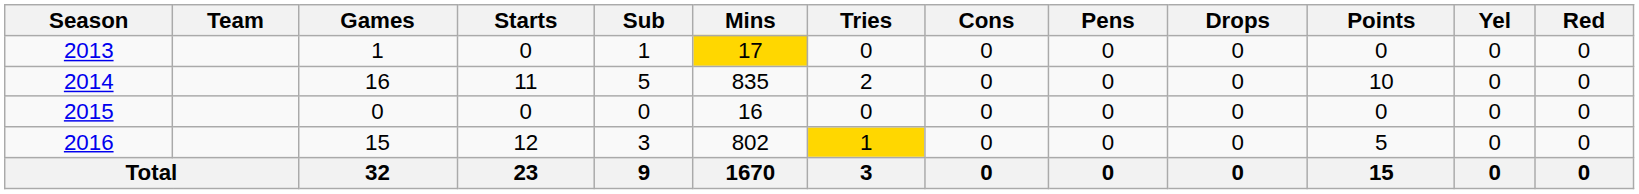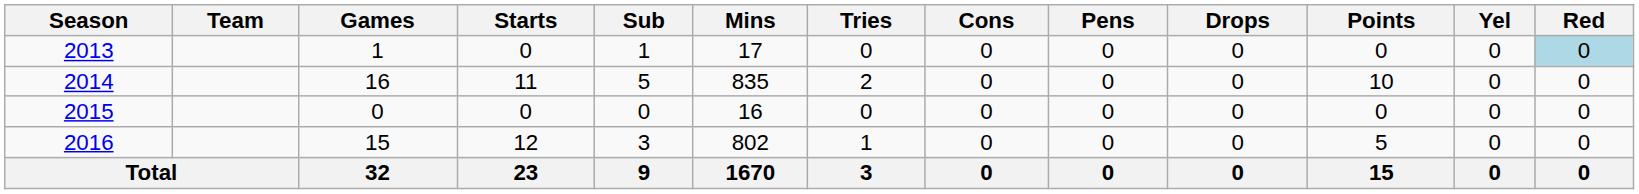2013 | Mins: gold background -> no background
2013 | Red: no background -> lightblue background
2016 | Tries: gold background -> no background
